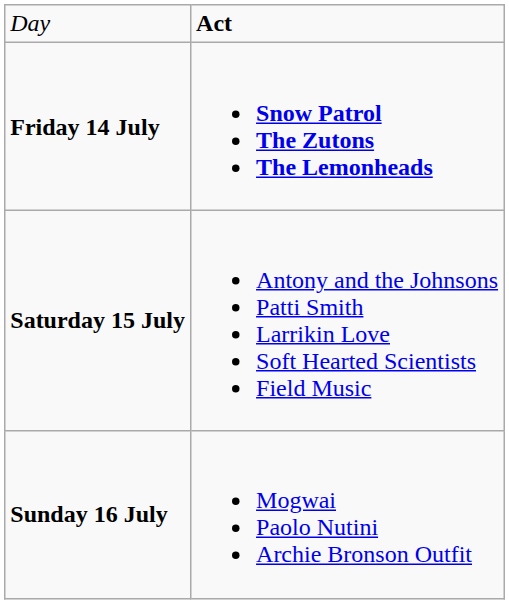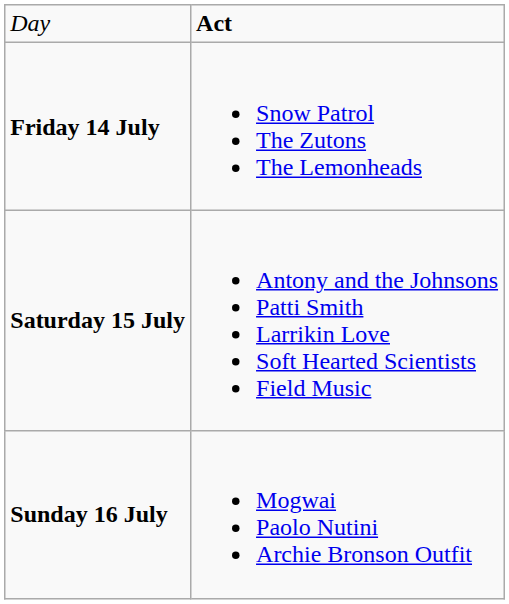Friday 14 July | column 2: bold -> normal
